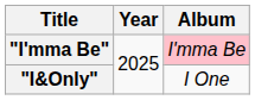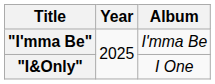"I'mma Be" | Album: pink background -> no background
